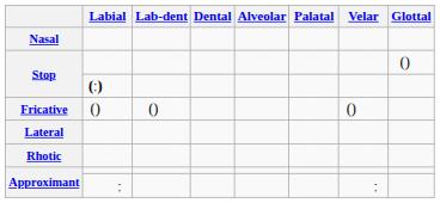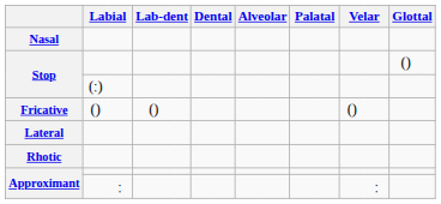Stop / (ː) | column 2: bold -> normal
